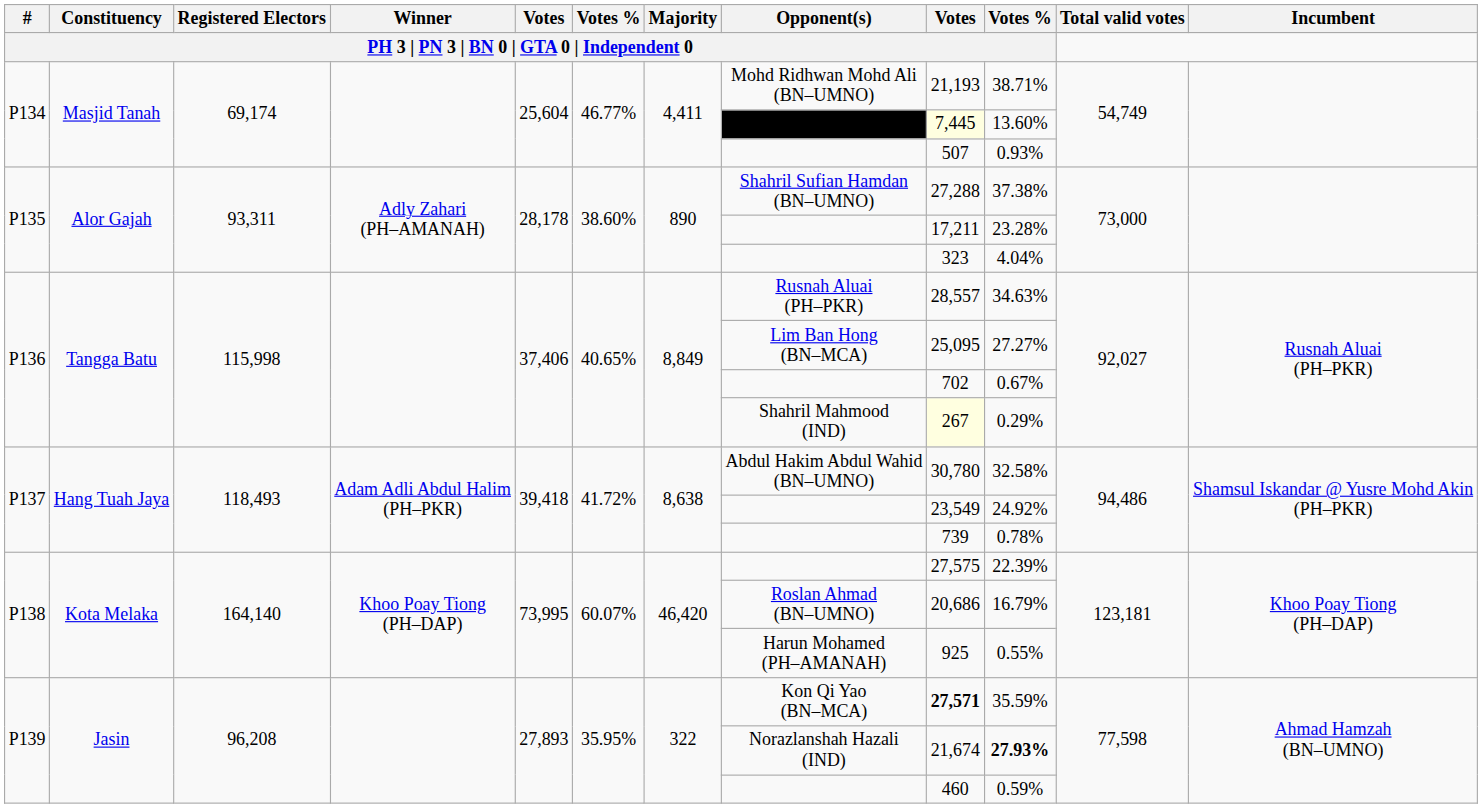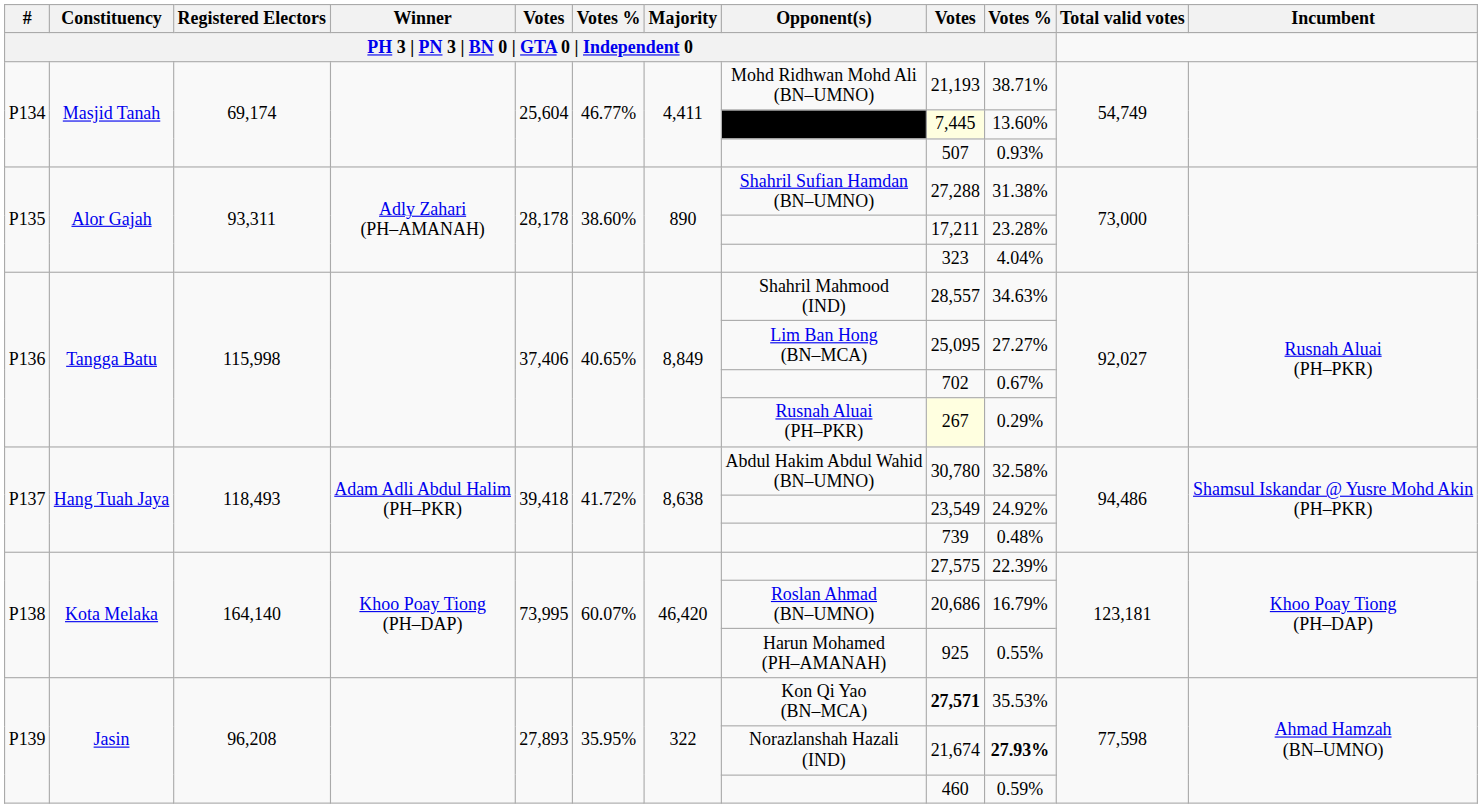row 6 | column 10: 37.38% -> 31.38%
row 9 | column 8: Rusnah Aluai (PH–PKR) -> Shahril Mahmood (IND)
row 12 | column 8: Shahril Mahmood (IND) -> Rusnah Aluai (PH–PKR)
row 15 | column 10: 0.78% -> 0.48%
row 19 | column 10: 35.59% -> 35.53%
